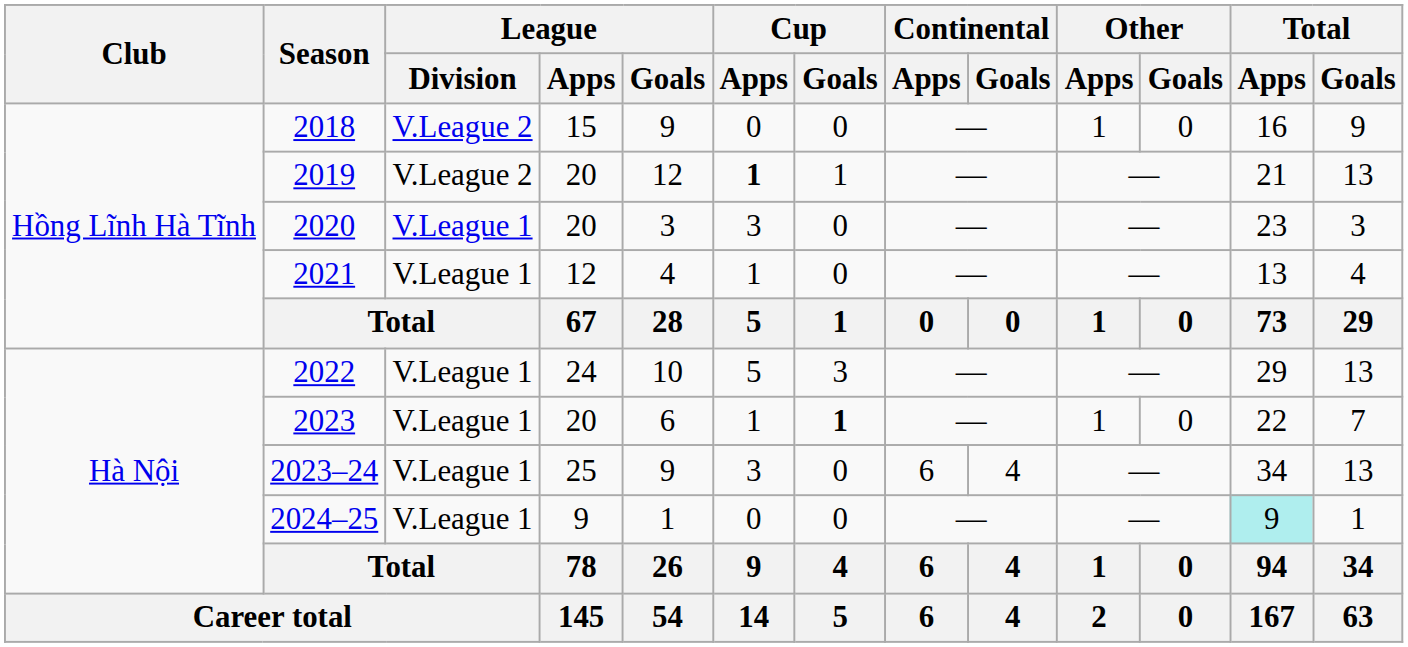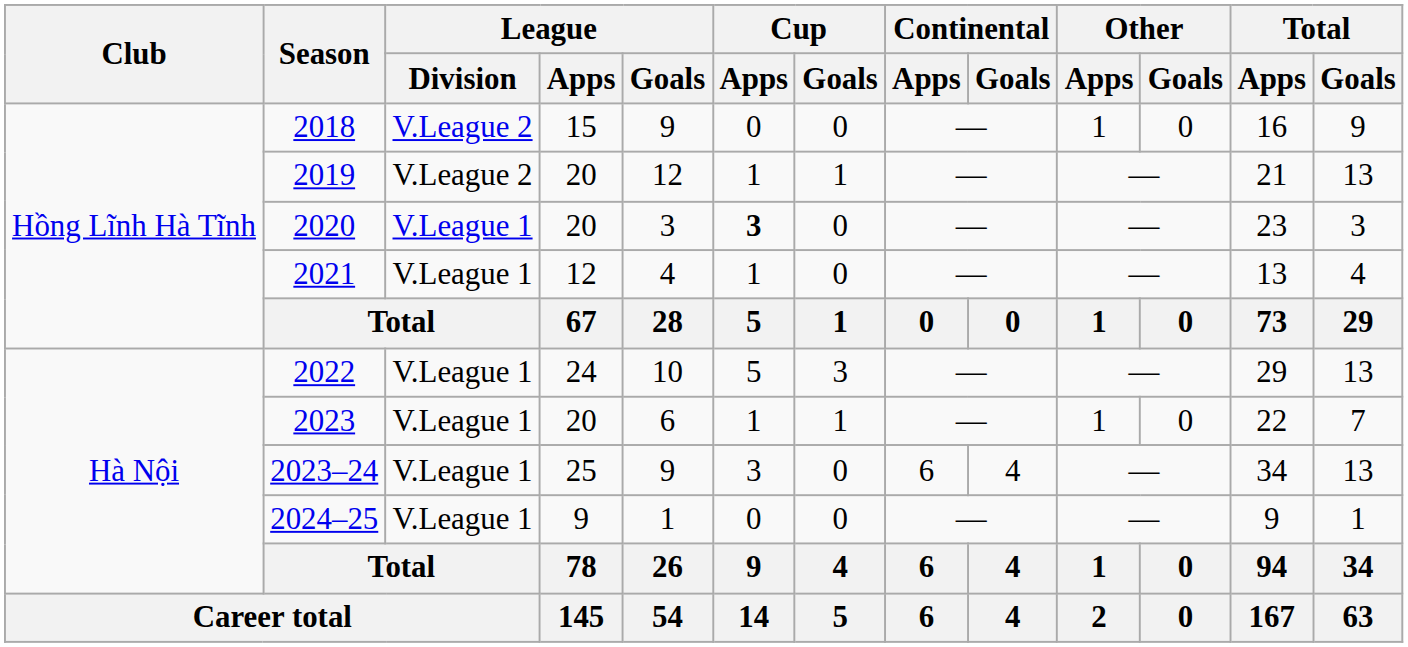2019 | Cup / Apps: bold -> normal
2020 | Cup / Apps: normal -> bold
2023 | Cup / Goals: bold -> normal
2024–25 | Total / Apps: paleturquoise background -> no background
